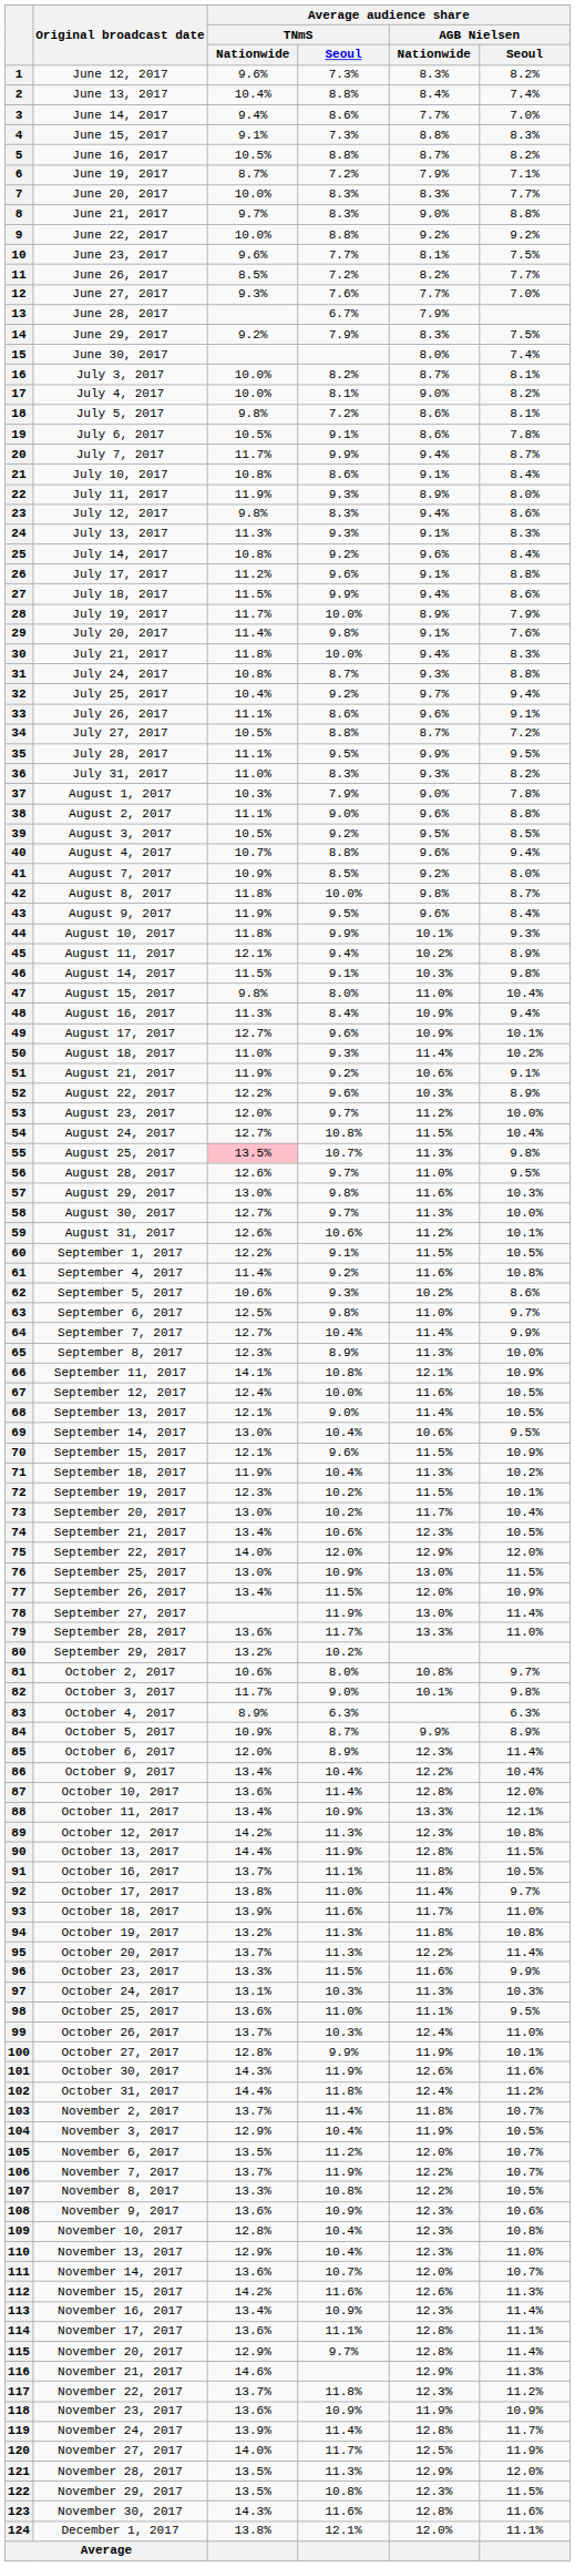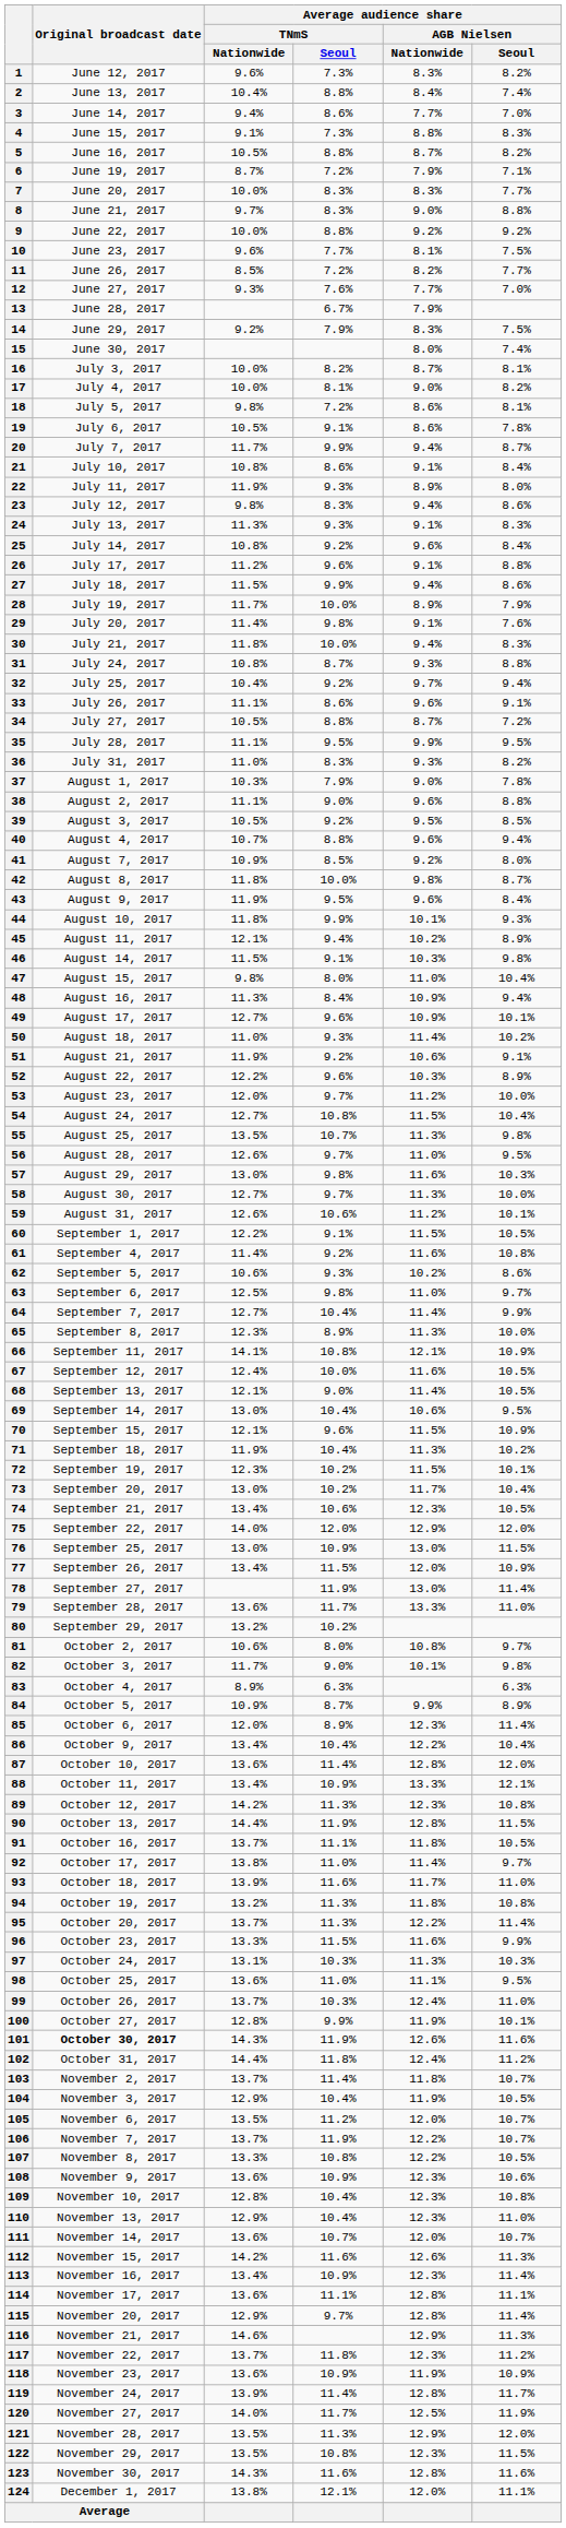55 | Average audience share / TNmS / Nationwide: pink background -> no background
101 | Original broadcast date: normal -> bold
